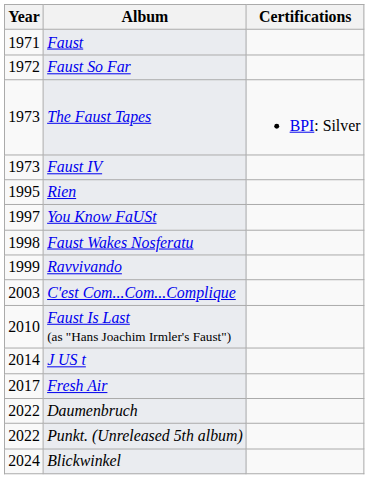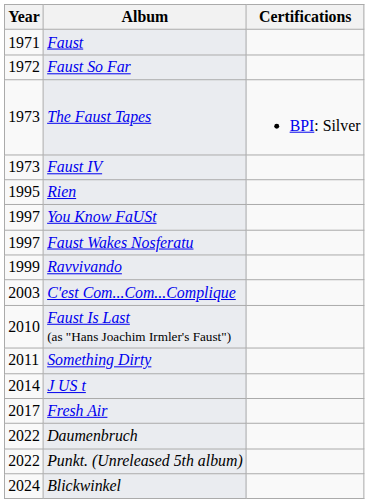Faust Wakes Nosferatu | Year: 1998 -> 1997
+ row: 2011 | Something Dirty
